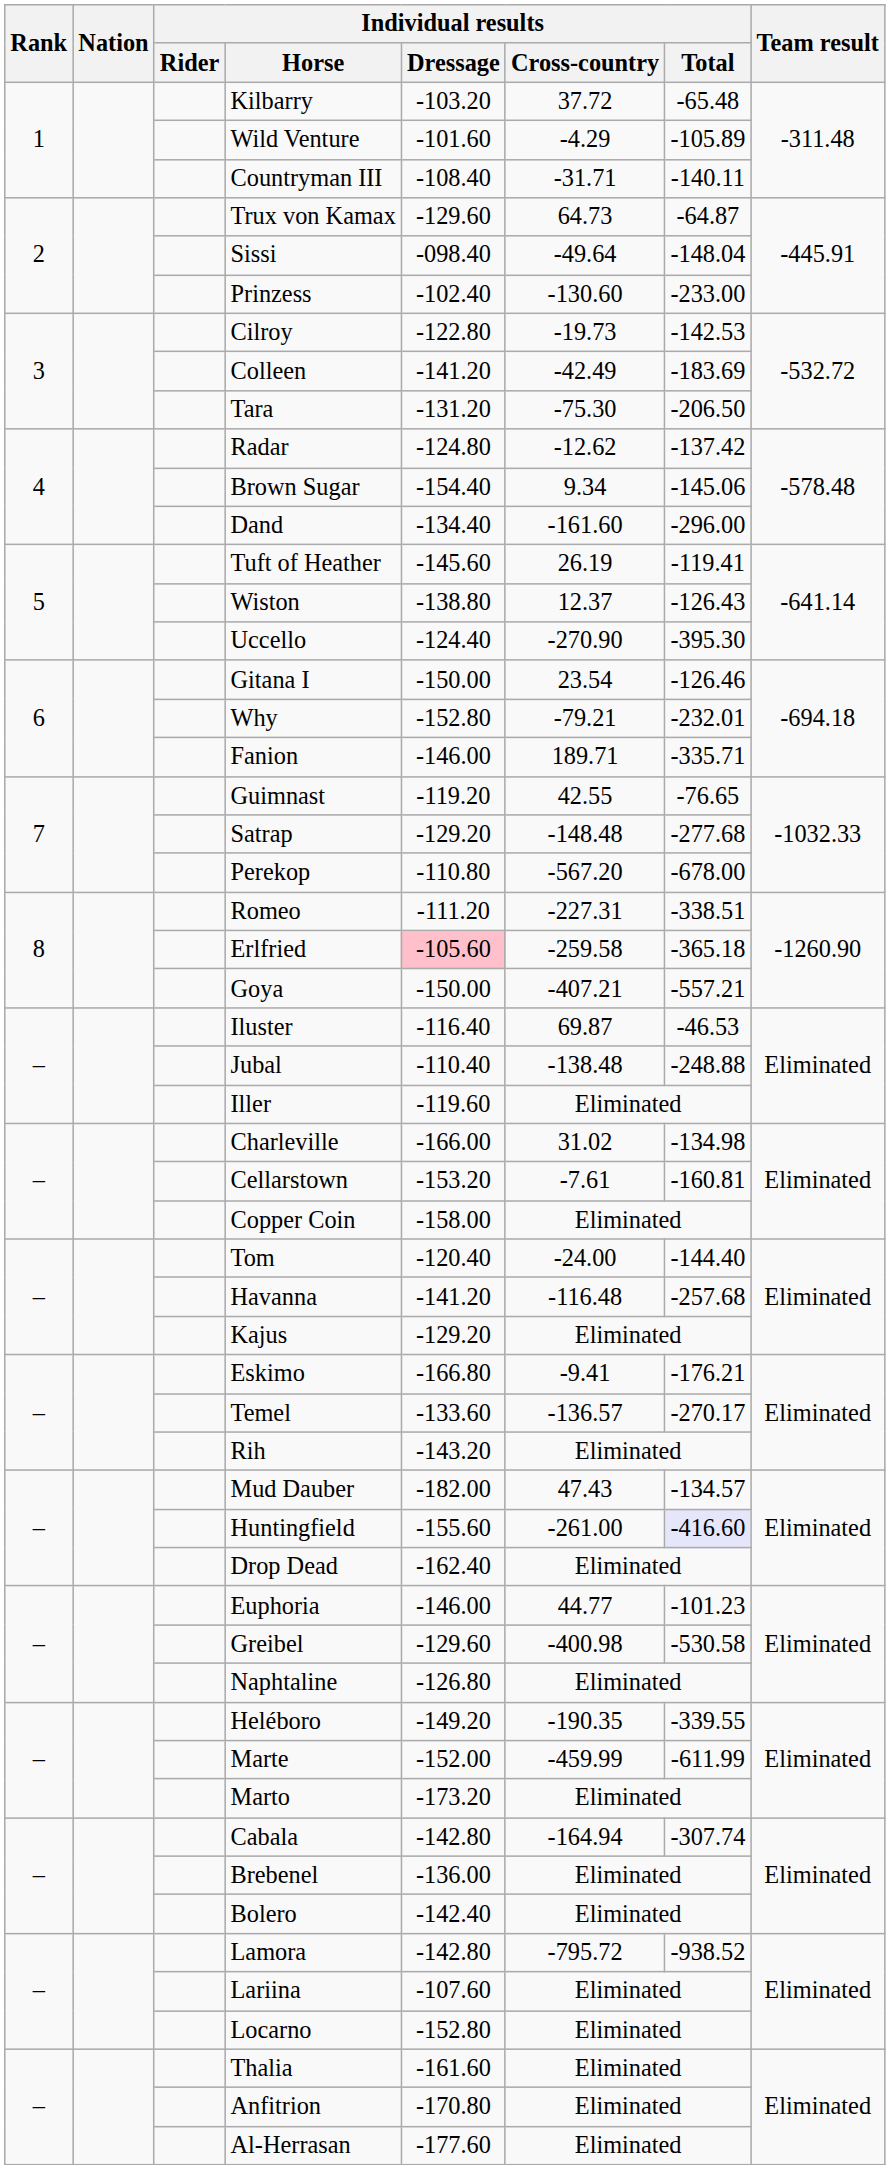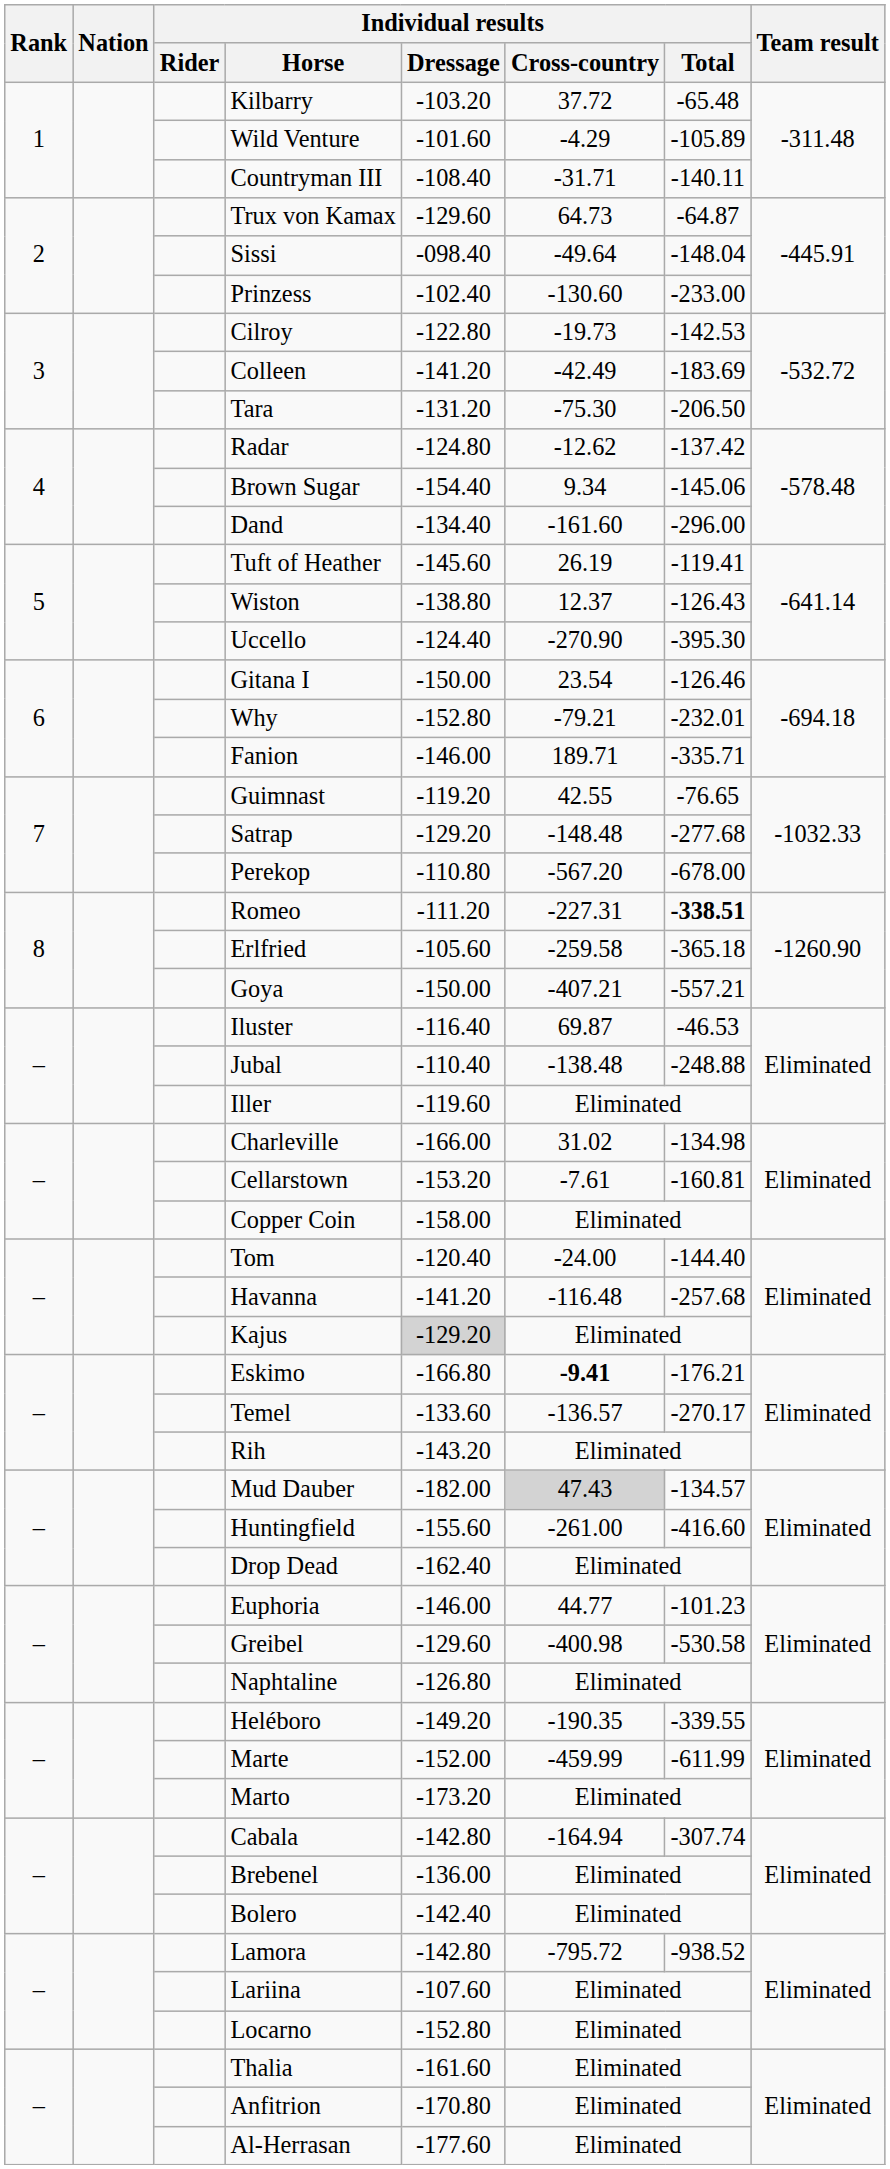Romeo | Individual results / Total: normal -> bold
Erlfried | Individual results / Dressage: pink background -> no background
Kajus | Individual results / Dressage: no background -> lightgrey background
Eskimo | Individual results / Cross-country: normal -> bold
Mud Dauber | Individual results / Cross-country: no background -> lightgrey background
Huntingfield | Individual results / Total: lavender background -> no background
